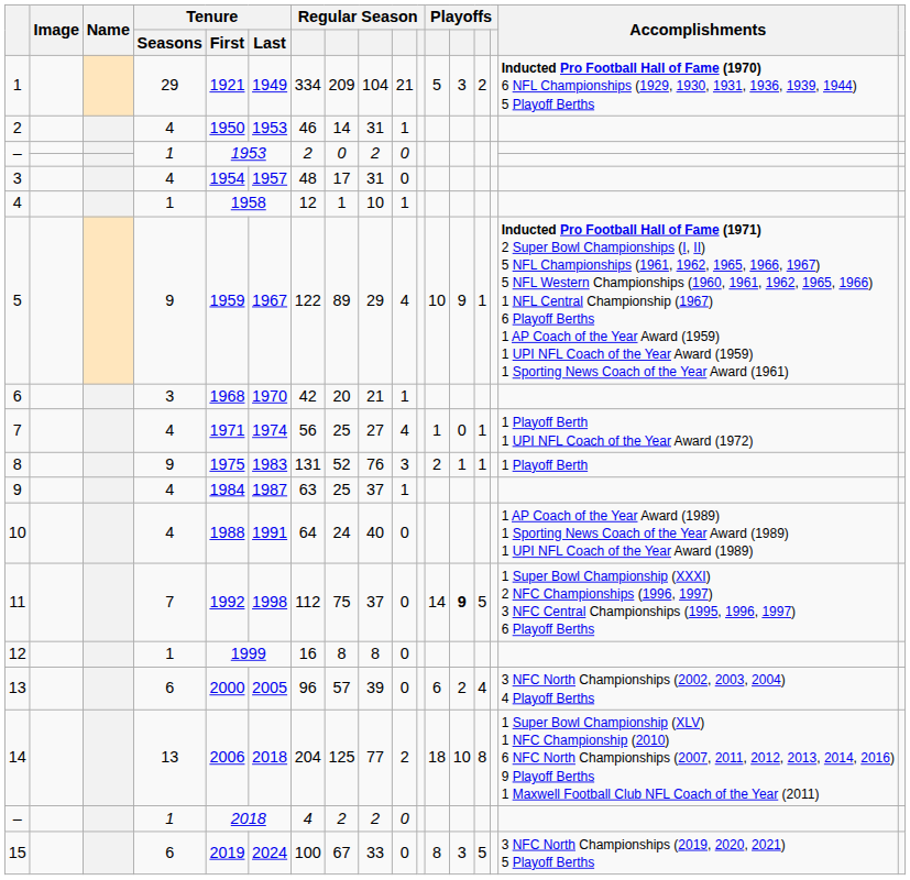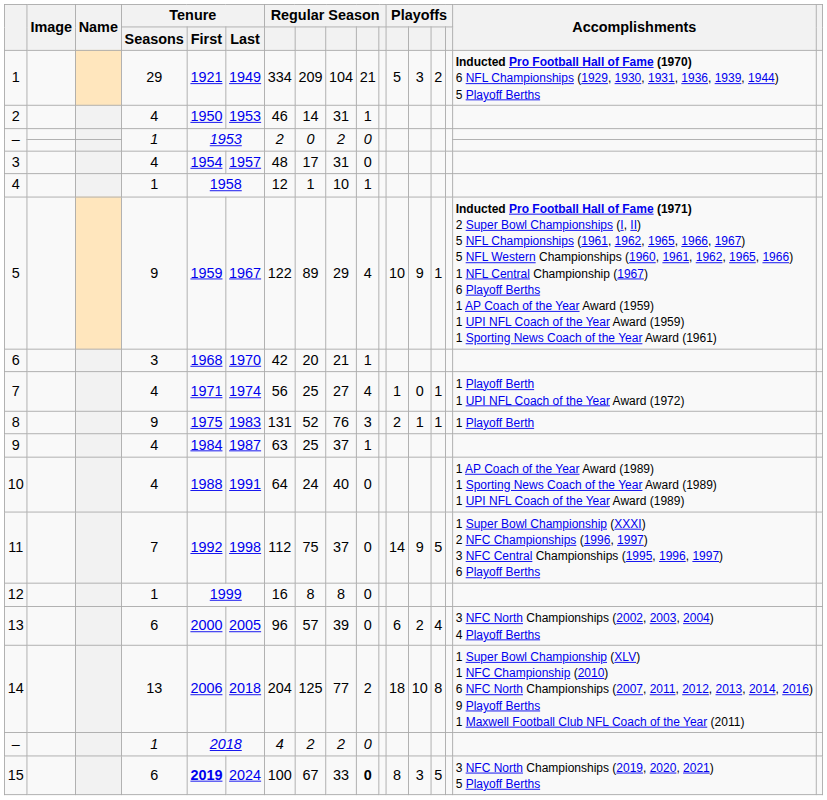11 | column 13: bold -> normal
15 | Tenure / First: normal -> bold
15 | column 10: normal -> bold
